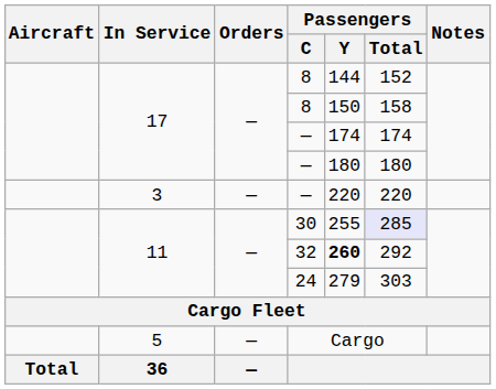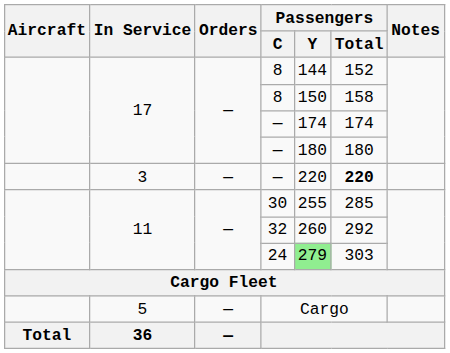3 / — | Passengers / Total: normal -> bold
30 | Passengers / Total: lavender background -> no background
32 | Passengers / Y: bold -> normal
24 | Passengers / Y: no background -> lightgreen background
